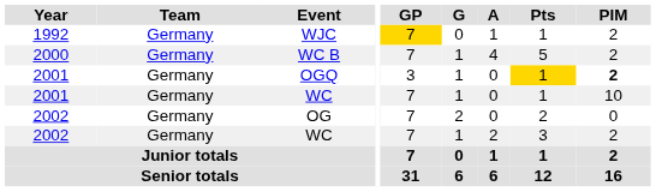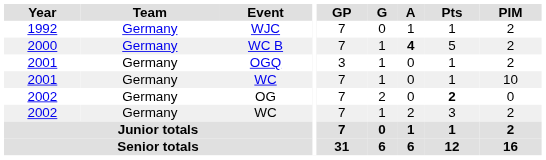WJC | GP: gold background -> no background
WC B | A: normal -> bold
OGQ | Pts: gold background -> no background
OGQ | PIM: bold -> normal
OG | Pts: normal -> bold
